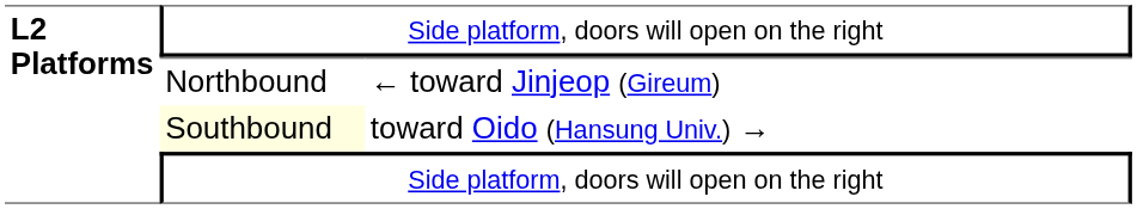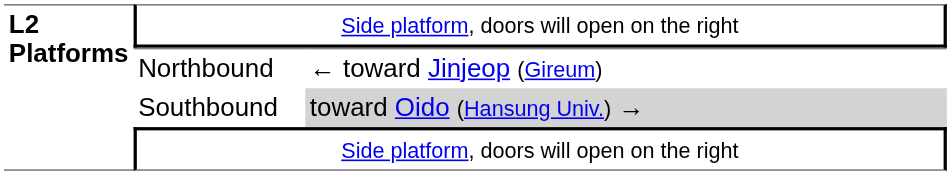Southbound | column 2: lightyellow background -> no background
Southbound | column 3: no background -> lightgrey background
